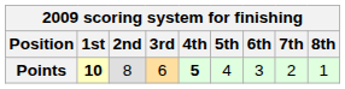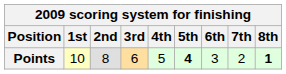Points | 1st: bold -> normal
Points | 4th: bold -> normal
Points | 5th: normal -> bold
Points | 8th: normal -> bold
